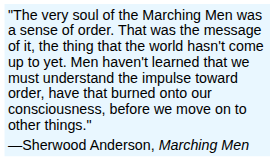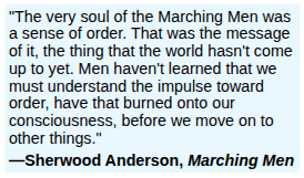row 2 | column 1: normal -> bold
